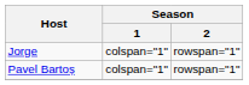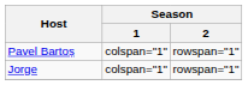rows swapped: Jorge <-> Pavel Bartoș
